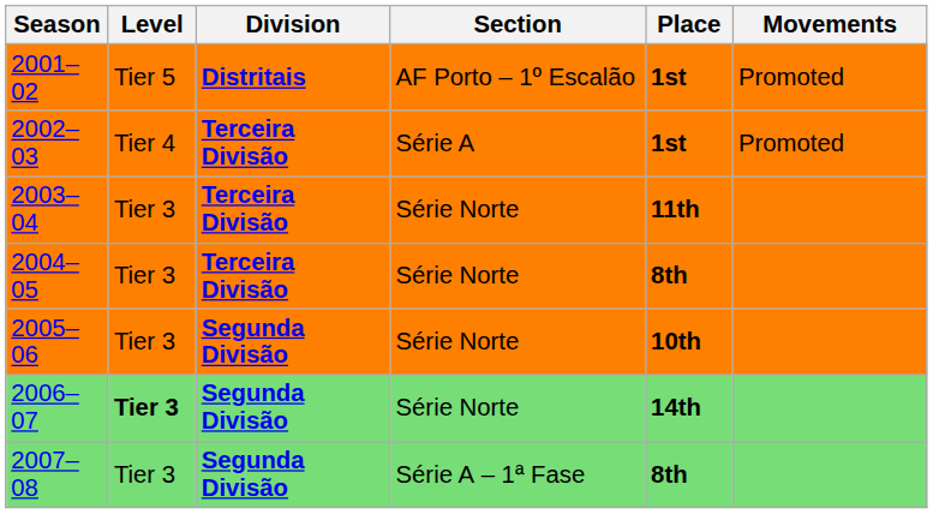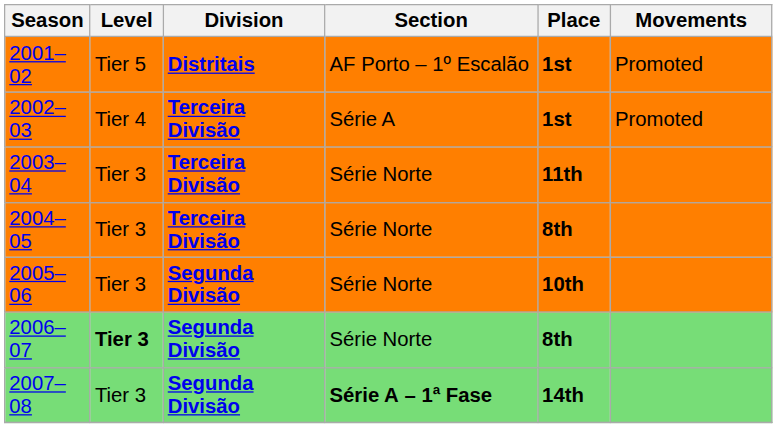2006–07 | Place: 14th -> 8th
2007–08 | Section: normal -> bold
2007–08 | Place: 8th -> 14th
